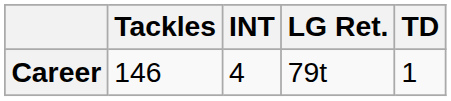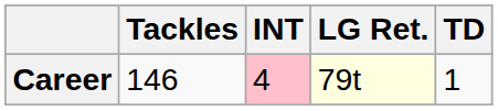row 2 | INT: no background -> pink background
row 2 | LG Ret.: no background -> lightyellow background
